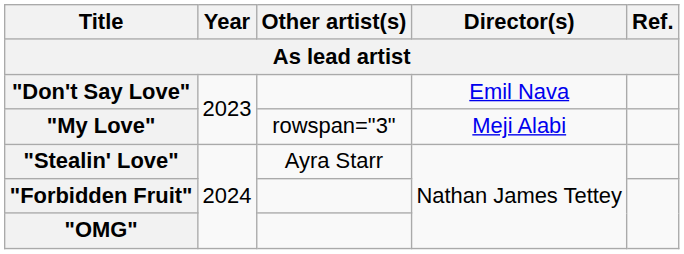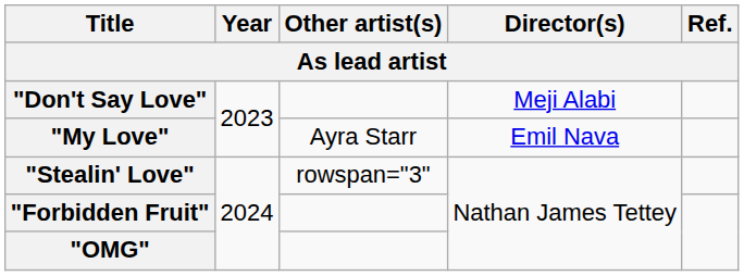"Don't Say Love" | Director(s): Emil Nava -> Meji Alabi
"My Love" | Other artist(s): rowspan="3" -> Ayra Starr
"My Love" | Director(s): Meji Alabi -> Emil Nava
"Stealin' Love" | Other artist(s): Ayra Starr -> rowspan="3"
